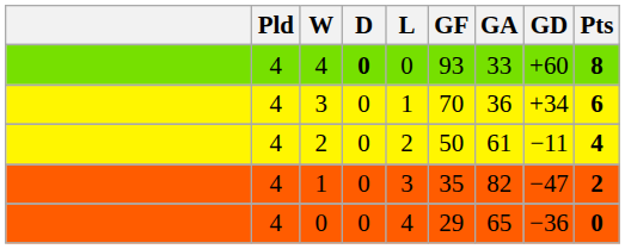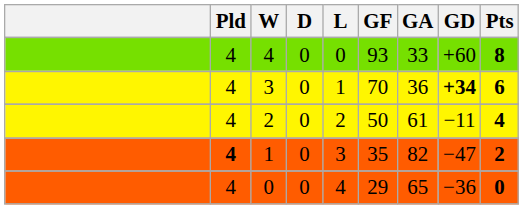row 2 | D: bold -> normal
row 3 | GD: normal -> bold
row 5 | Pld: normal -> bold
